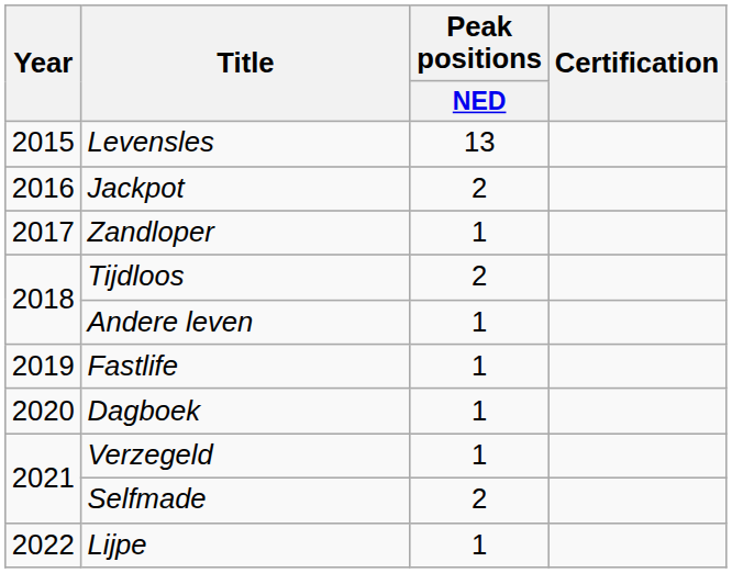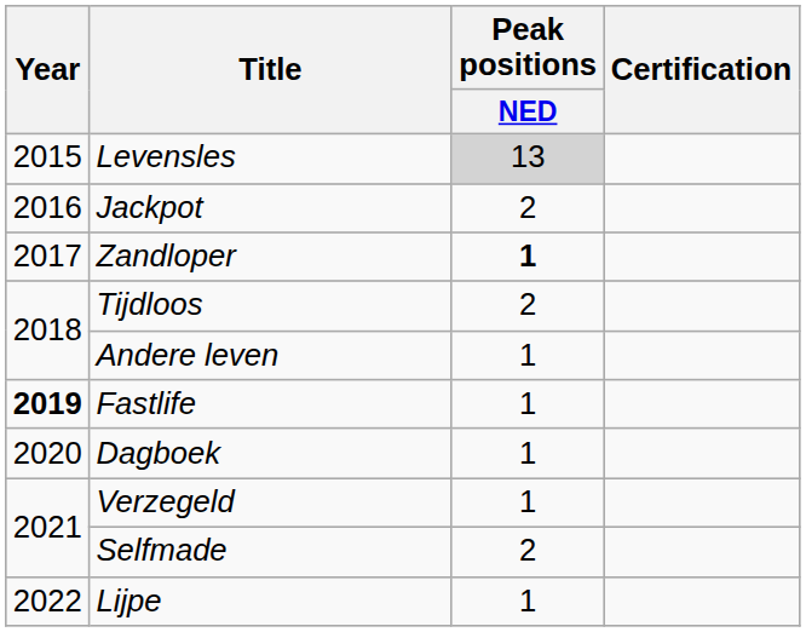Levensles | Peak positions / NED: no background -> lightgrey background
Zandloper | Peak positions / NED: normal -> bold
Fastlife | Year: normal -> bold
